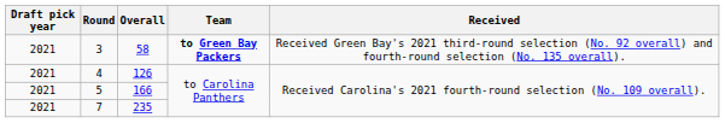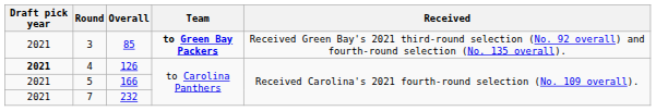3 | Overall: 58 -> 85
4 | Draft pick year: normal -> bold
7 | Overall: 235 -> 232
